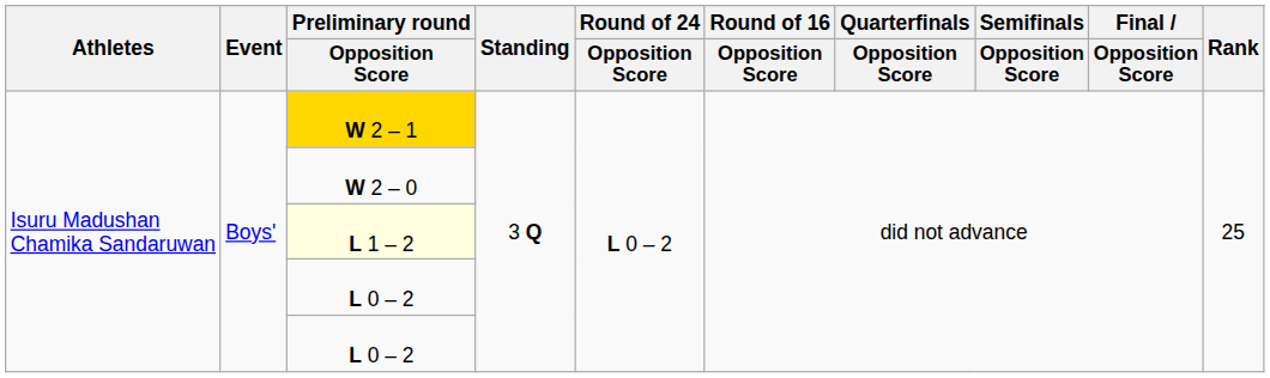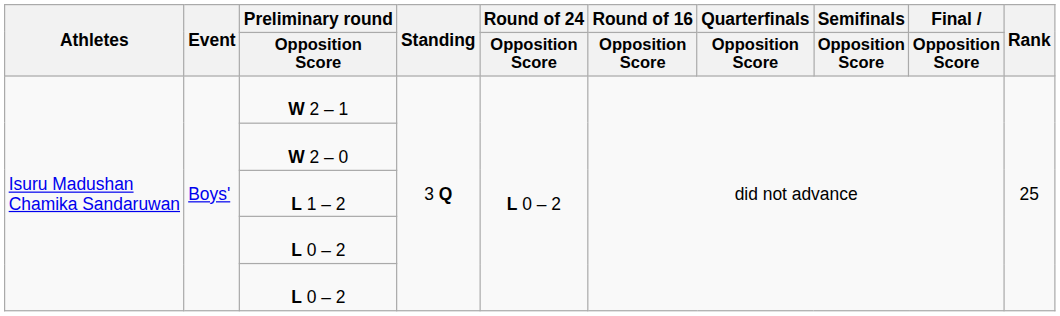W 2 – 1 | Preliminary round / Opposition Score: gold background -> no background
L 1 – 2 | Preliminary round / Opposition Score: lightyellow background -> no background
